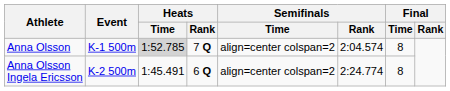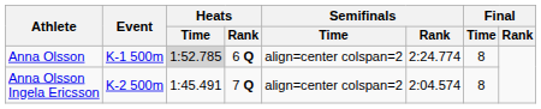Anna Olsson | Heats / Rank: 7 Q -> 6 Q
Anna Olsson | Semifinals / Rank: 2:04.574 -> 2:24.774
Anna Olsson Ingela Ericsson | Heats / Rank: 6 Q -> 7 Q
Anna Olsson Ingela Ericsson | Semifinals / Rank: 2:24.774 -> 2:04.574
